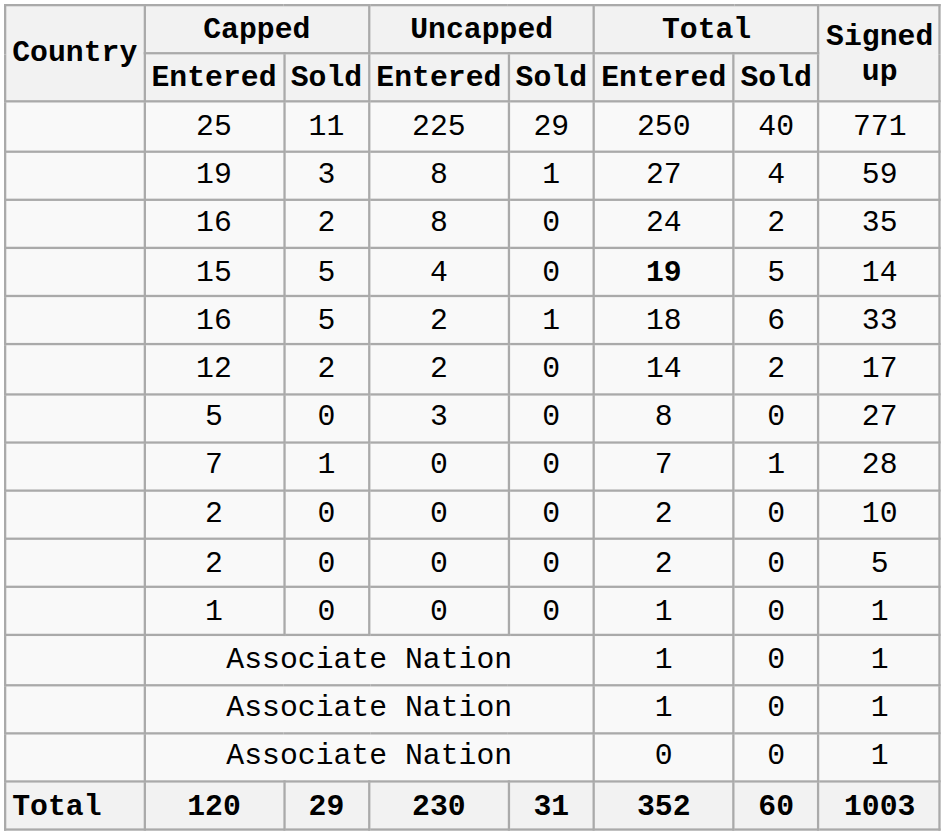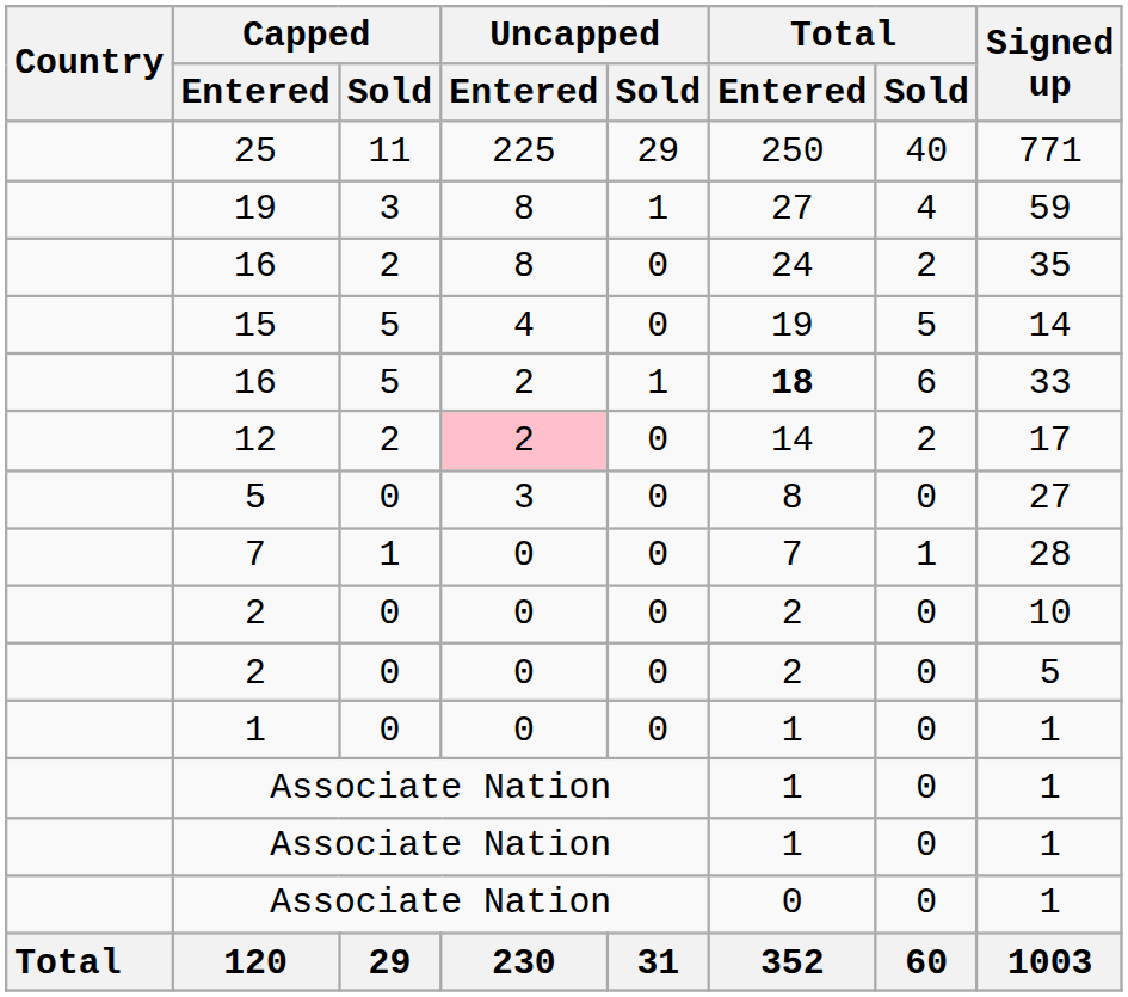15 | Total / Entered: bold -> normal
16 / 5 | Total / Entered: normal -> bold
12 | Uncapped / Entered: no background -> pink background
